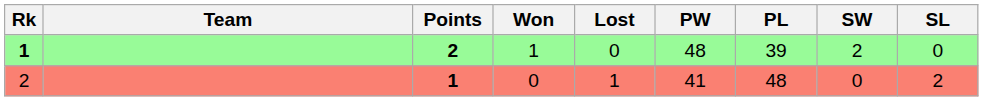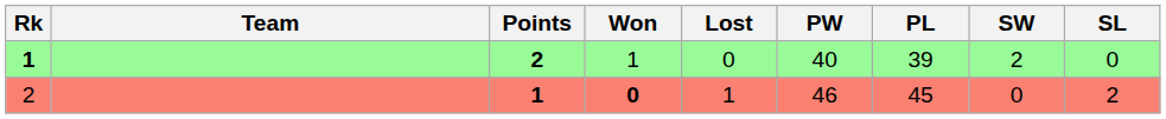row 2 | PW: 48 -> 40
row 3 | Won: normal -> bold
row 3 | PW: 41 -> 46
row 3 | PL: 48 -> 45
